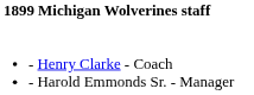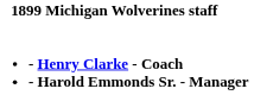- Henry Clarke - Coach - Harold Emmonds Sr. - Manager | column 1: normal -> bold
